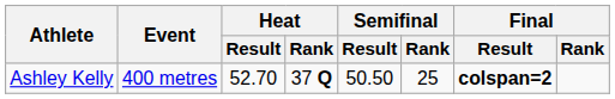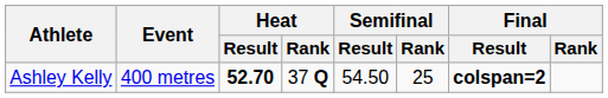Ashley Kelly | Heat / Result: normal -> bold
Ashley Kelly | Semifinal / Result: 50.50 -> 54.50
